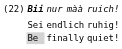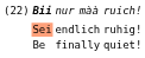Sei | column 2: no background -> lightsalmon background
Be | column 2: lightgrey background -> no background
